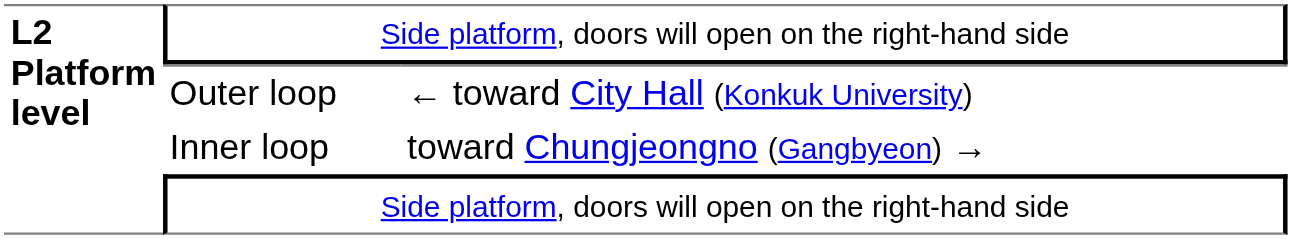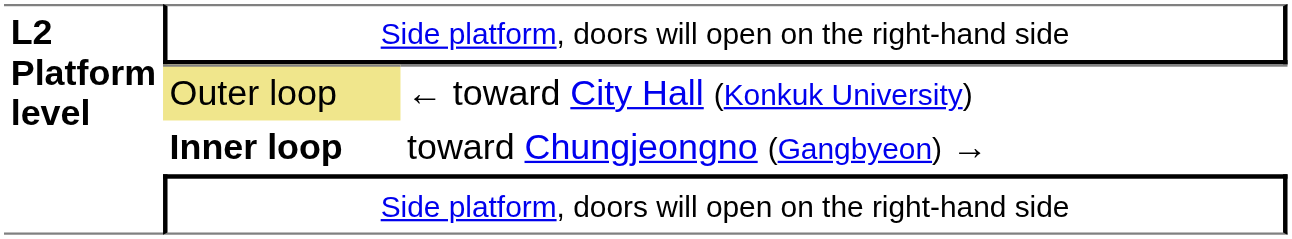Outer loop | column 2: no background -> khaki background
Inner loop | column 2: normal -> bold
